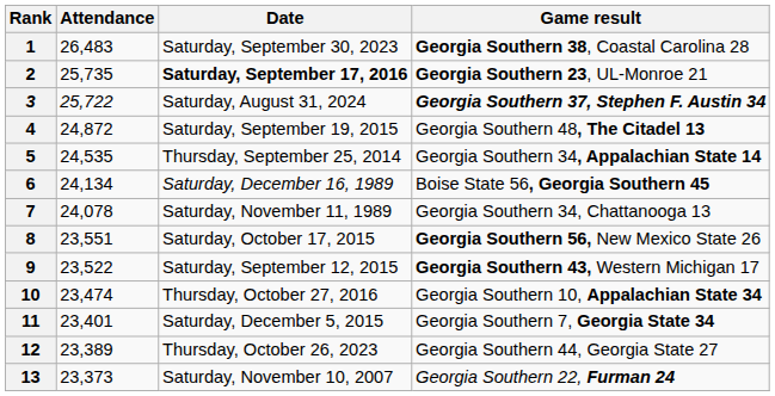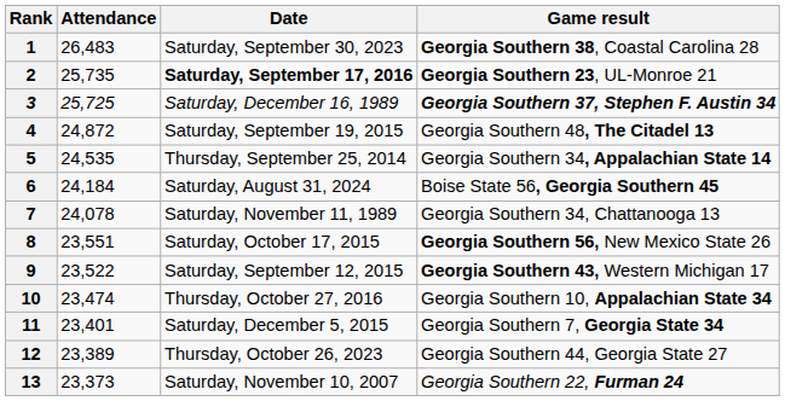3 | Attendance: 25,722 -> 25,725
3 | Date: Saturday, August 31, 2024 -> Saturday, December 16, 1989
6 | Attendance: 24,134 -> 24,184
6 | Date: Saturday, December 16, 1989 -> Saturday, August 31, 2024
